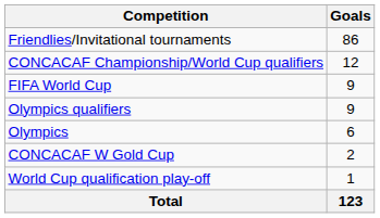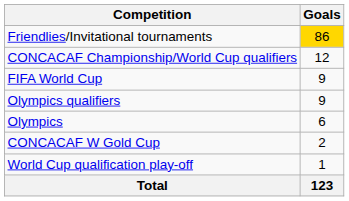Friendlies/Invitational tournaments | Goals: no background -> gold background
